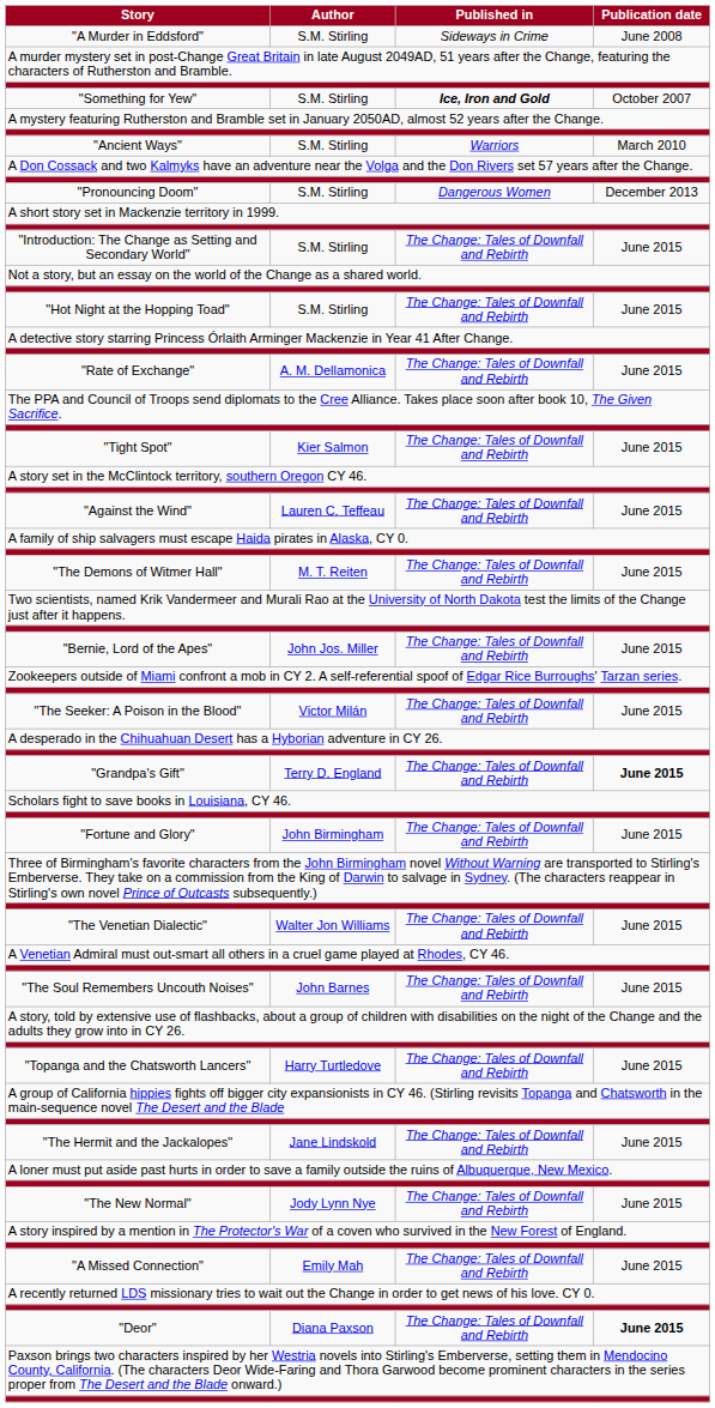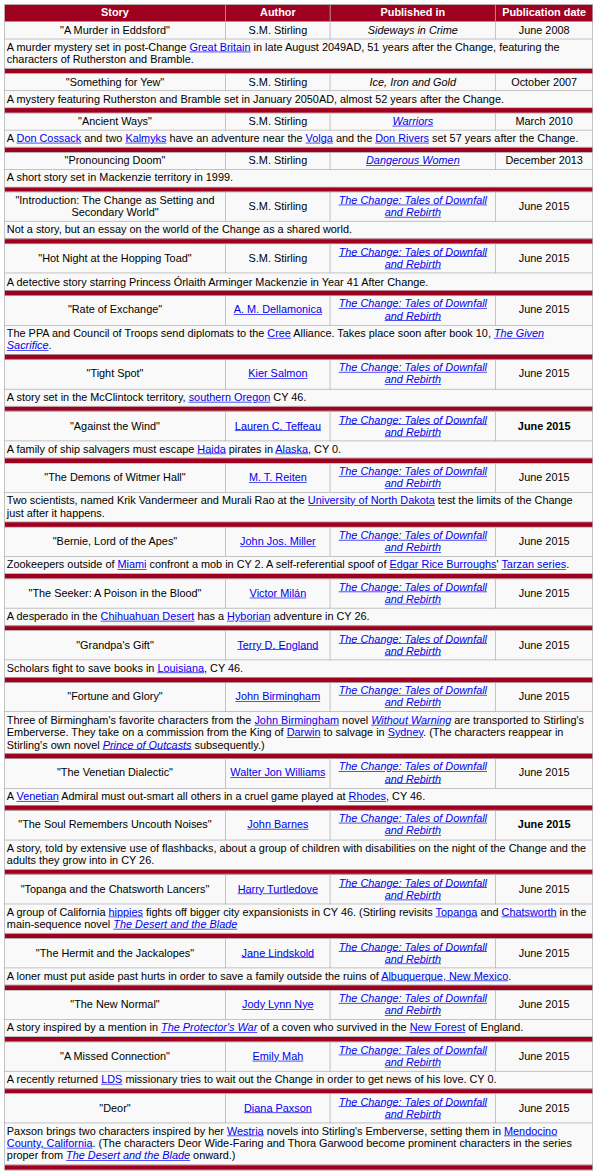"Something for Yew" | Published in: bold -> normal
"Against the Wind" | Publication date: normal -> bold
"Grandpa's Gift" | Publication date: bold -> normal
"The Soul Remembers Uncouth Noises" | Publication date: normal -> bold
"Deor" | Publication date: bold -> normal
